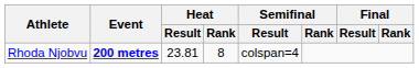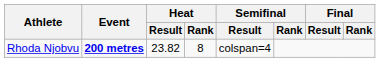Rhoda Njobvu | Heat / Result: 23.81 -> 23.82
